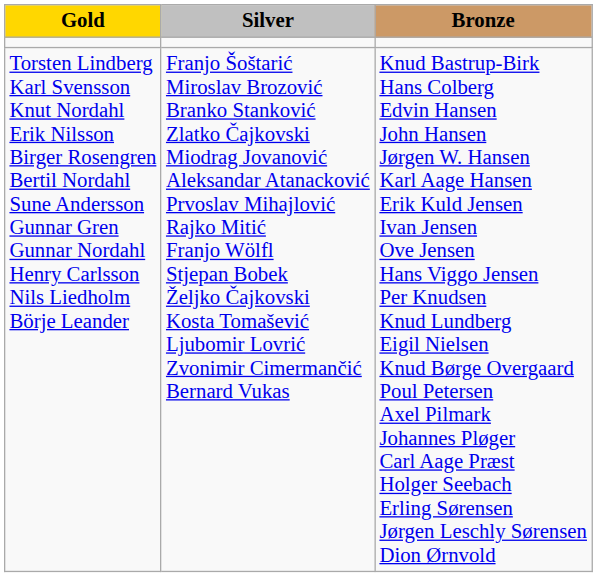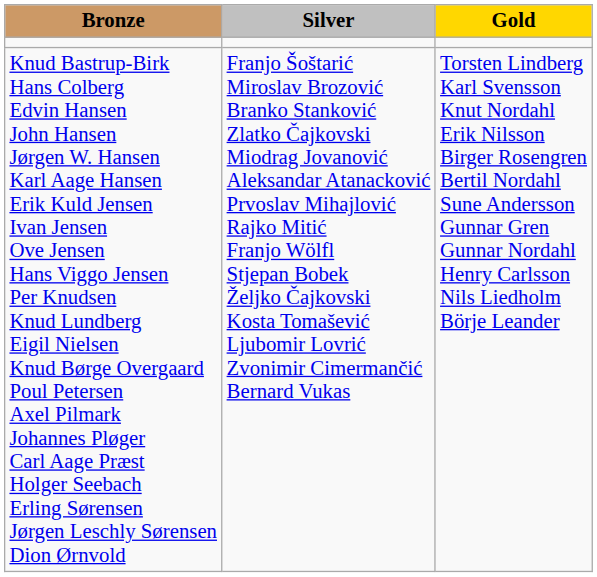columns swapped: Gold <-> Bronze
